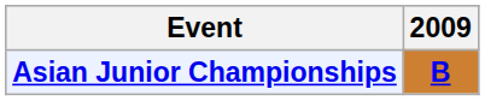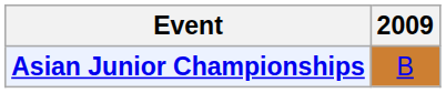Asian Junior Championships | 2009: bold -> normal
